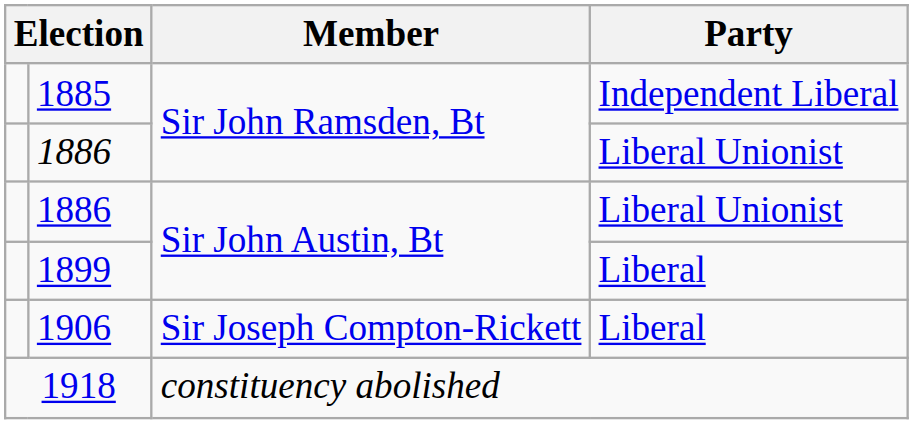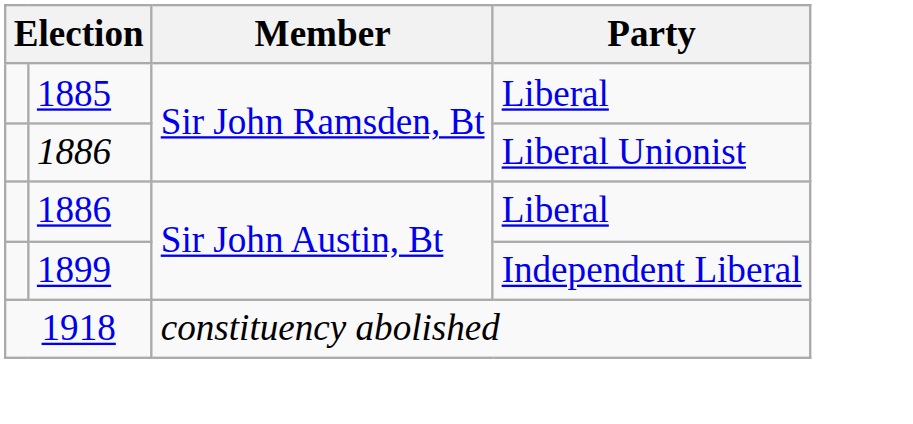1885 | Party: Independent Liberal -> Liberal
1886 / Sir John Austin, Bt | Party: Liberal Unionist -> Liberal
1899 | Party: Liberal -> Independent Liberal
- row: 1906 | Sir Joseph Compton-Rickett | Liberal
